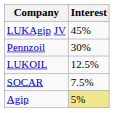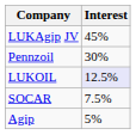LUKOIL | Interest: no background -> lavender background
Agip | Interest: khaki background -> no background
